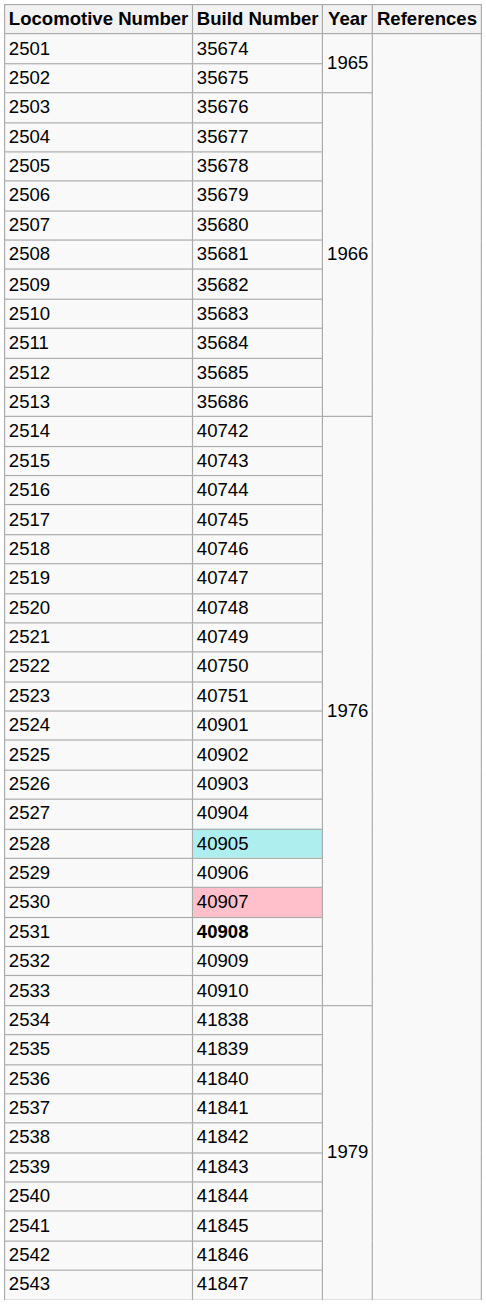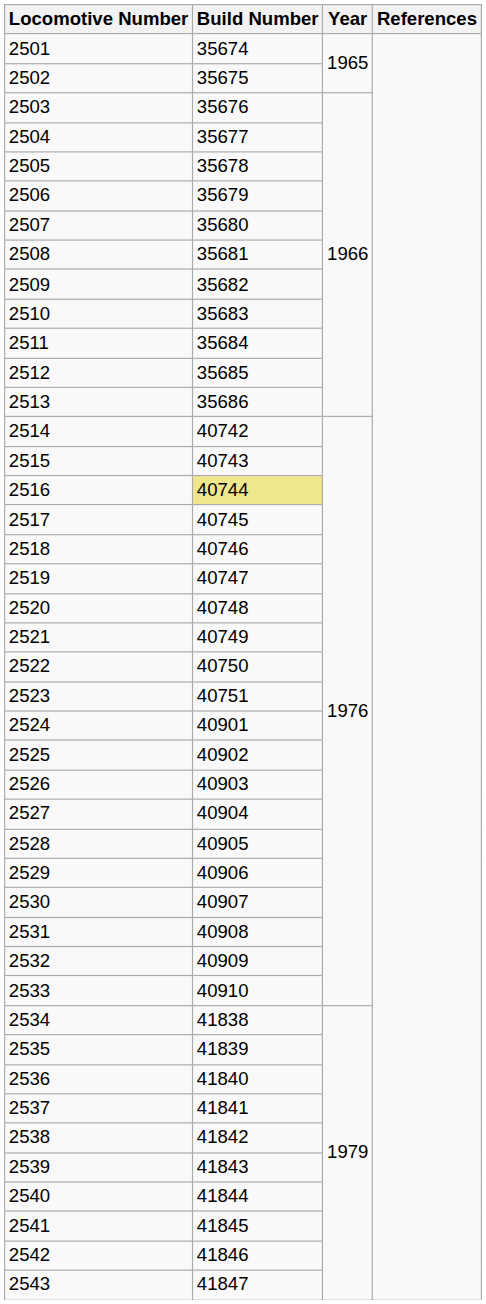2516 | Build Number: no background -> khaki background
2528 | Build Number: paleturquoise background -> no background
2530 | Build Number: pink background -> no background
2531 | Build Number: bold -> normal
